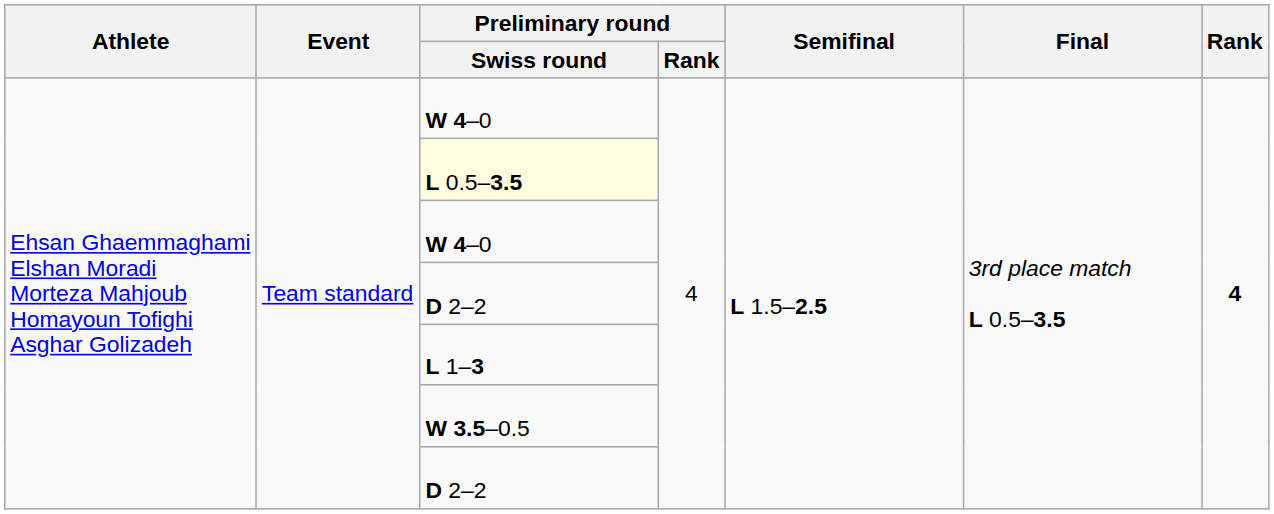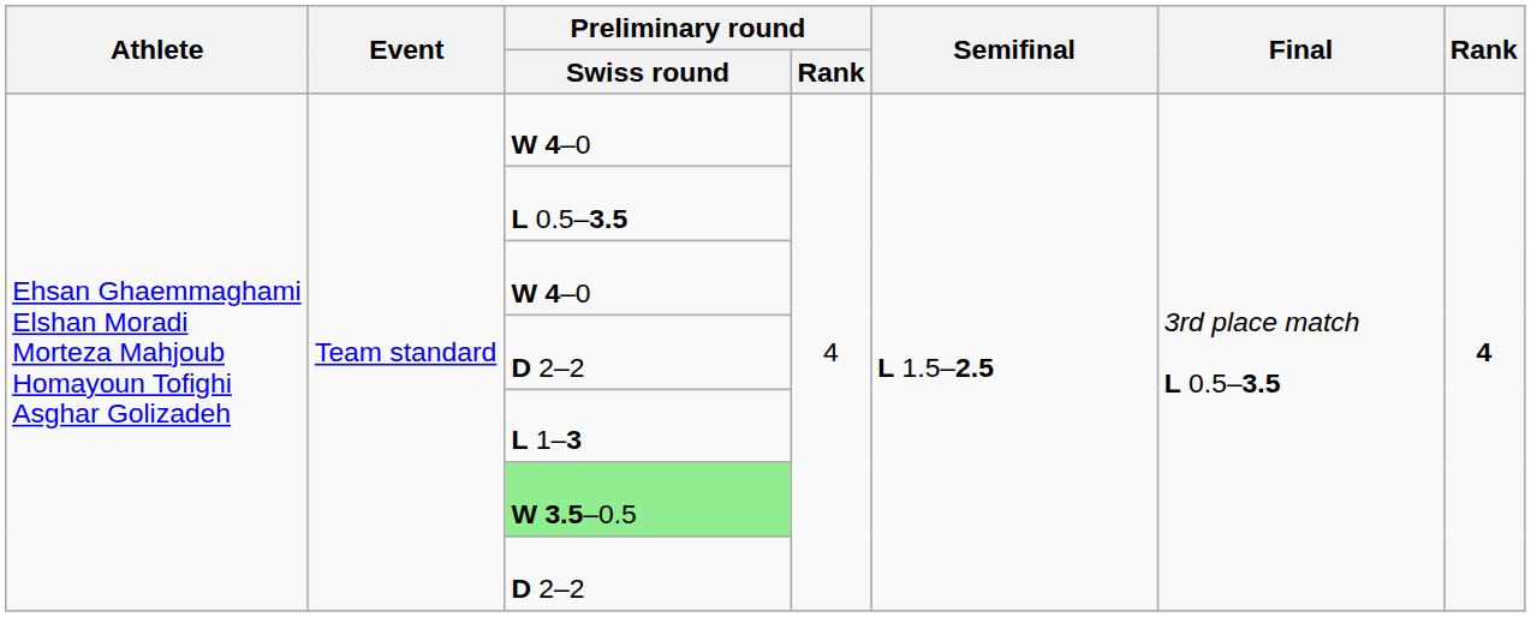L 0.5–3.5 | Preliminary round / Swiss round: lightyellow background -> no background
W 3.5–0.5 | Preliminary round / Swiss round: no background -> lightgreen background
